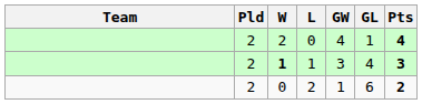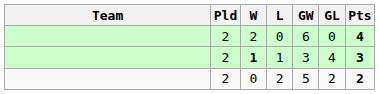row 2 | GW: 4 -> 6
row 2 | GL: 1 -> 0
row 4 | GW: 1 -> 5
row 4 | GL: 6 -> 2
